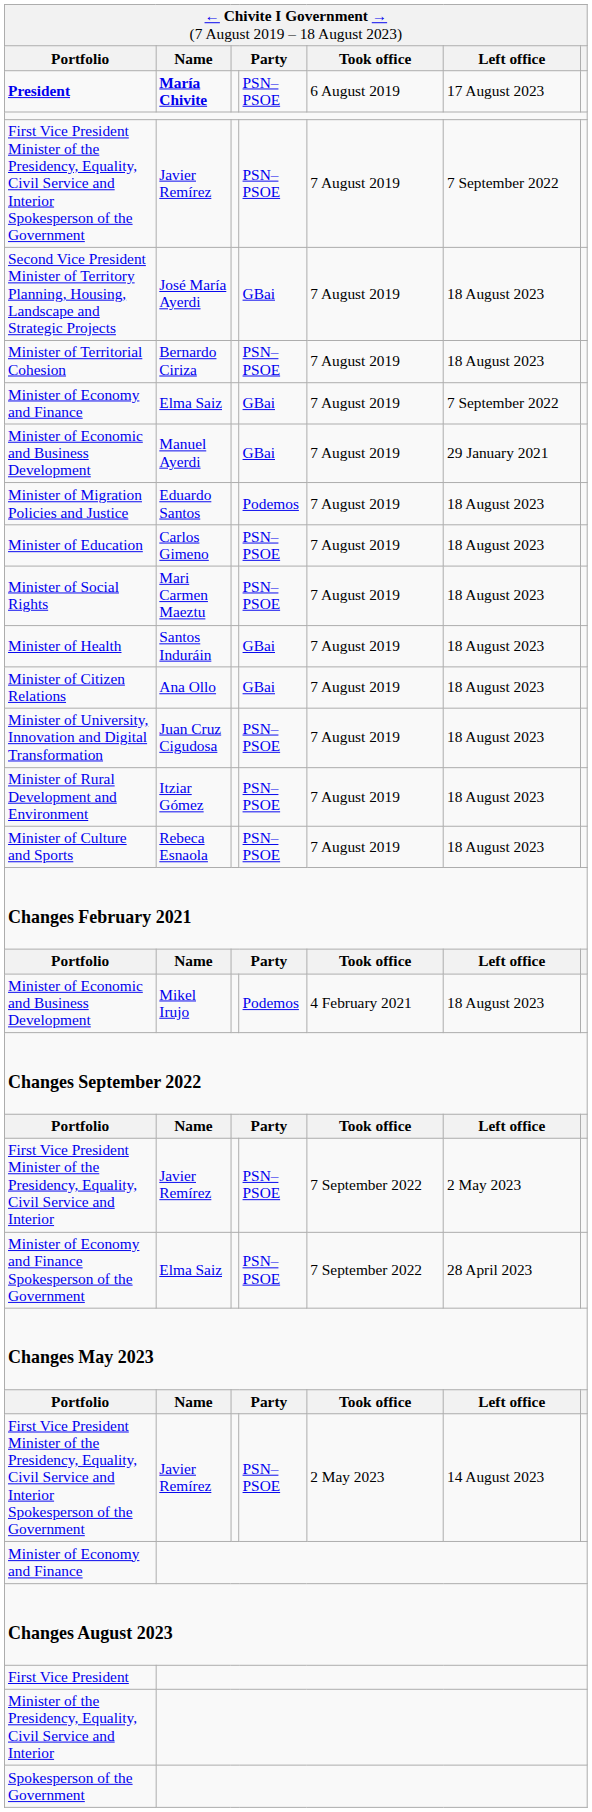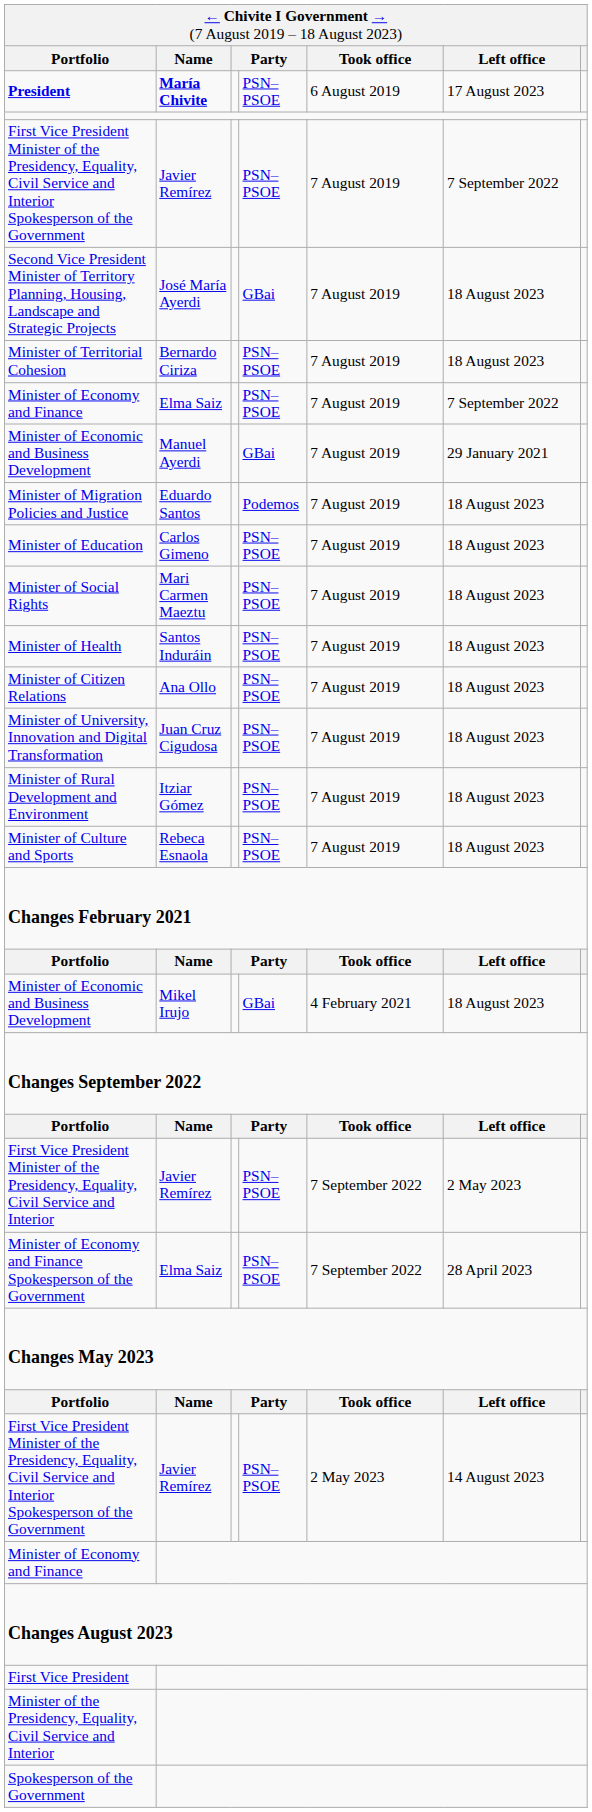Minister of Economy and Finance / Elma Saiz | column 4: GBai -> PSN–PSOE
Minister of Health | column 4: GBai -> PSN–PSOE
Minister of Citizen Relations | column 4: GBai -> PSN–PSOE
Minister of Economic and Business Development / Mikel Irujo | column 4: Podemos -> GBai
